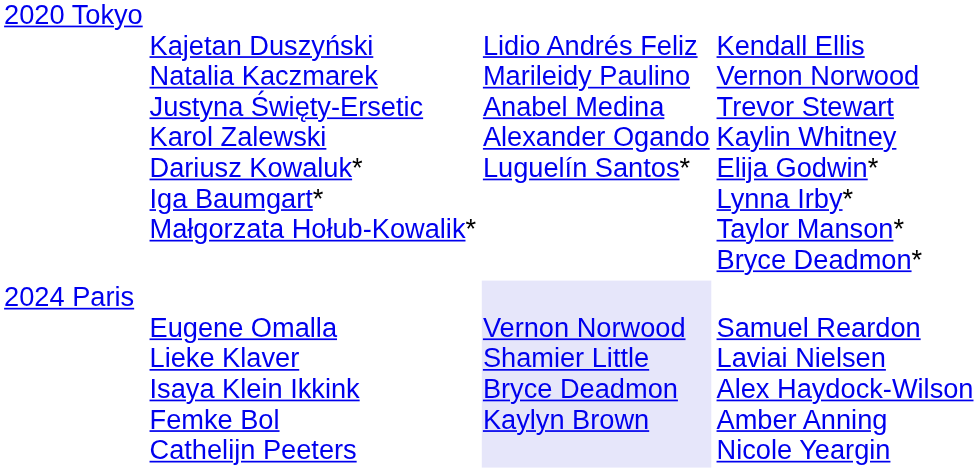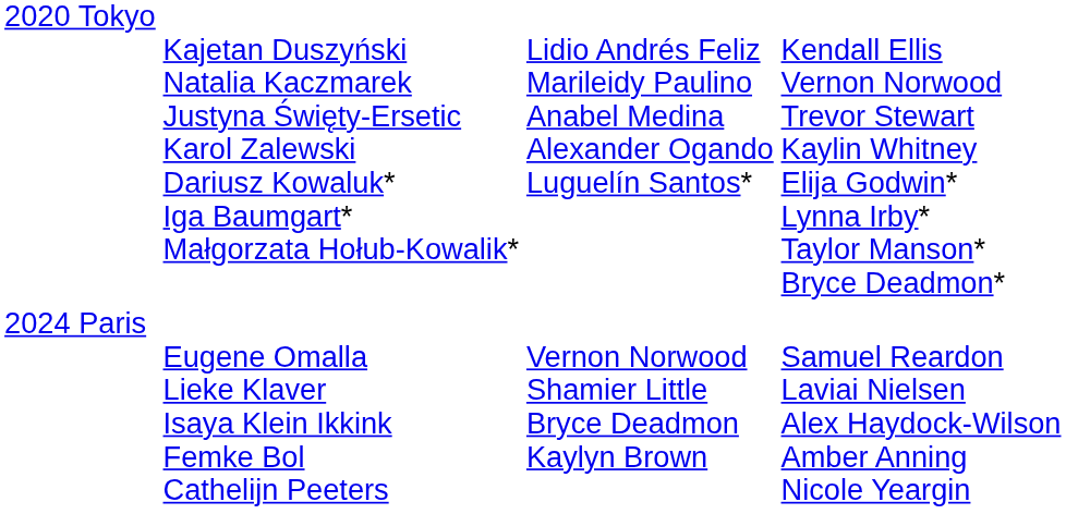2024 Paris | column 3: lavender background -> no background
